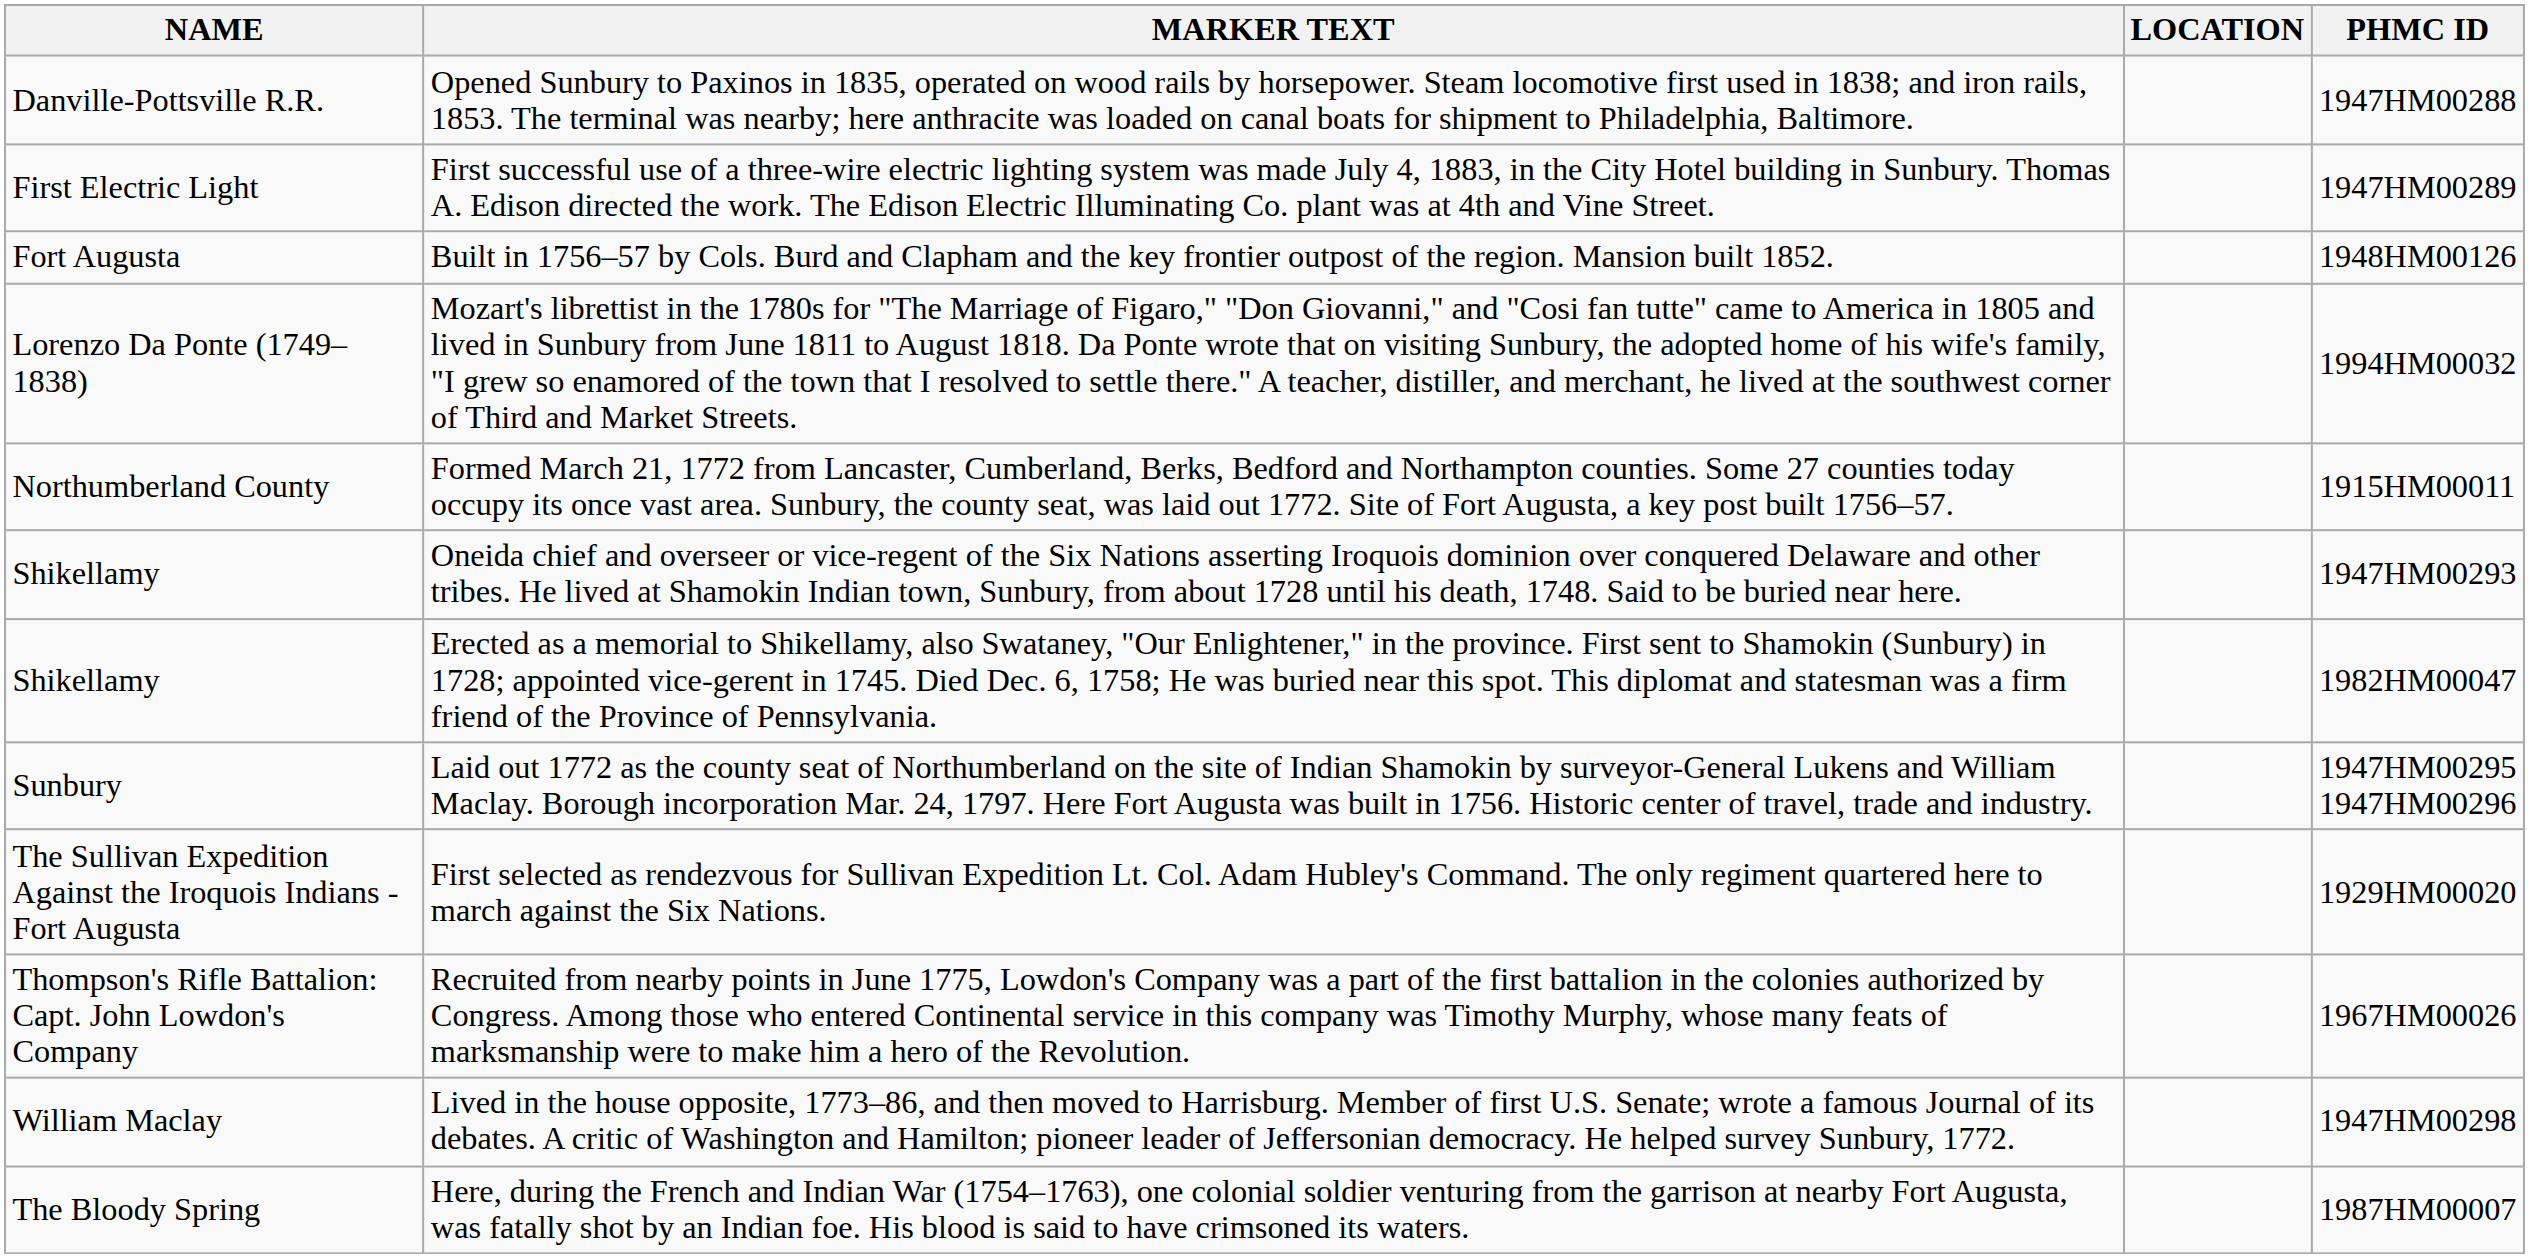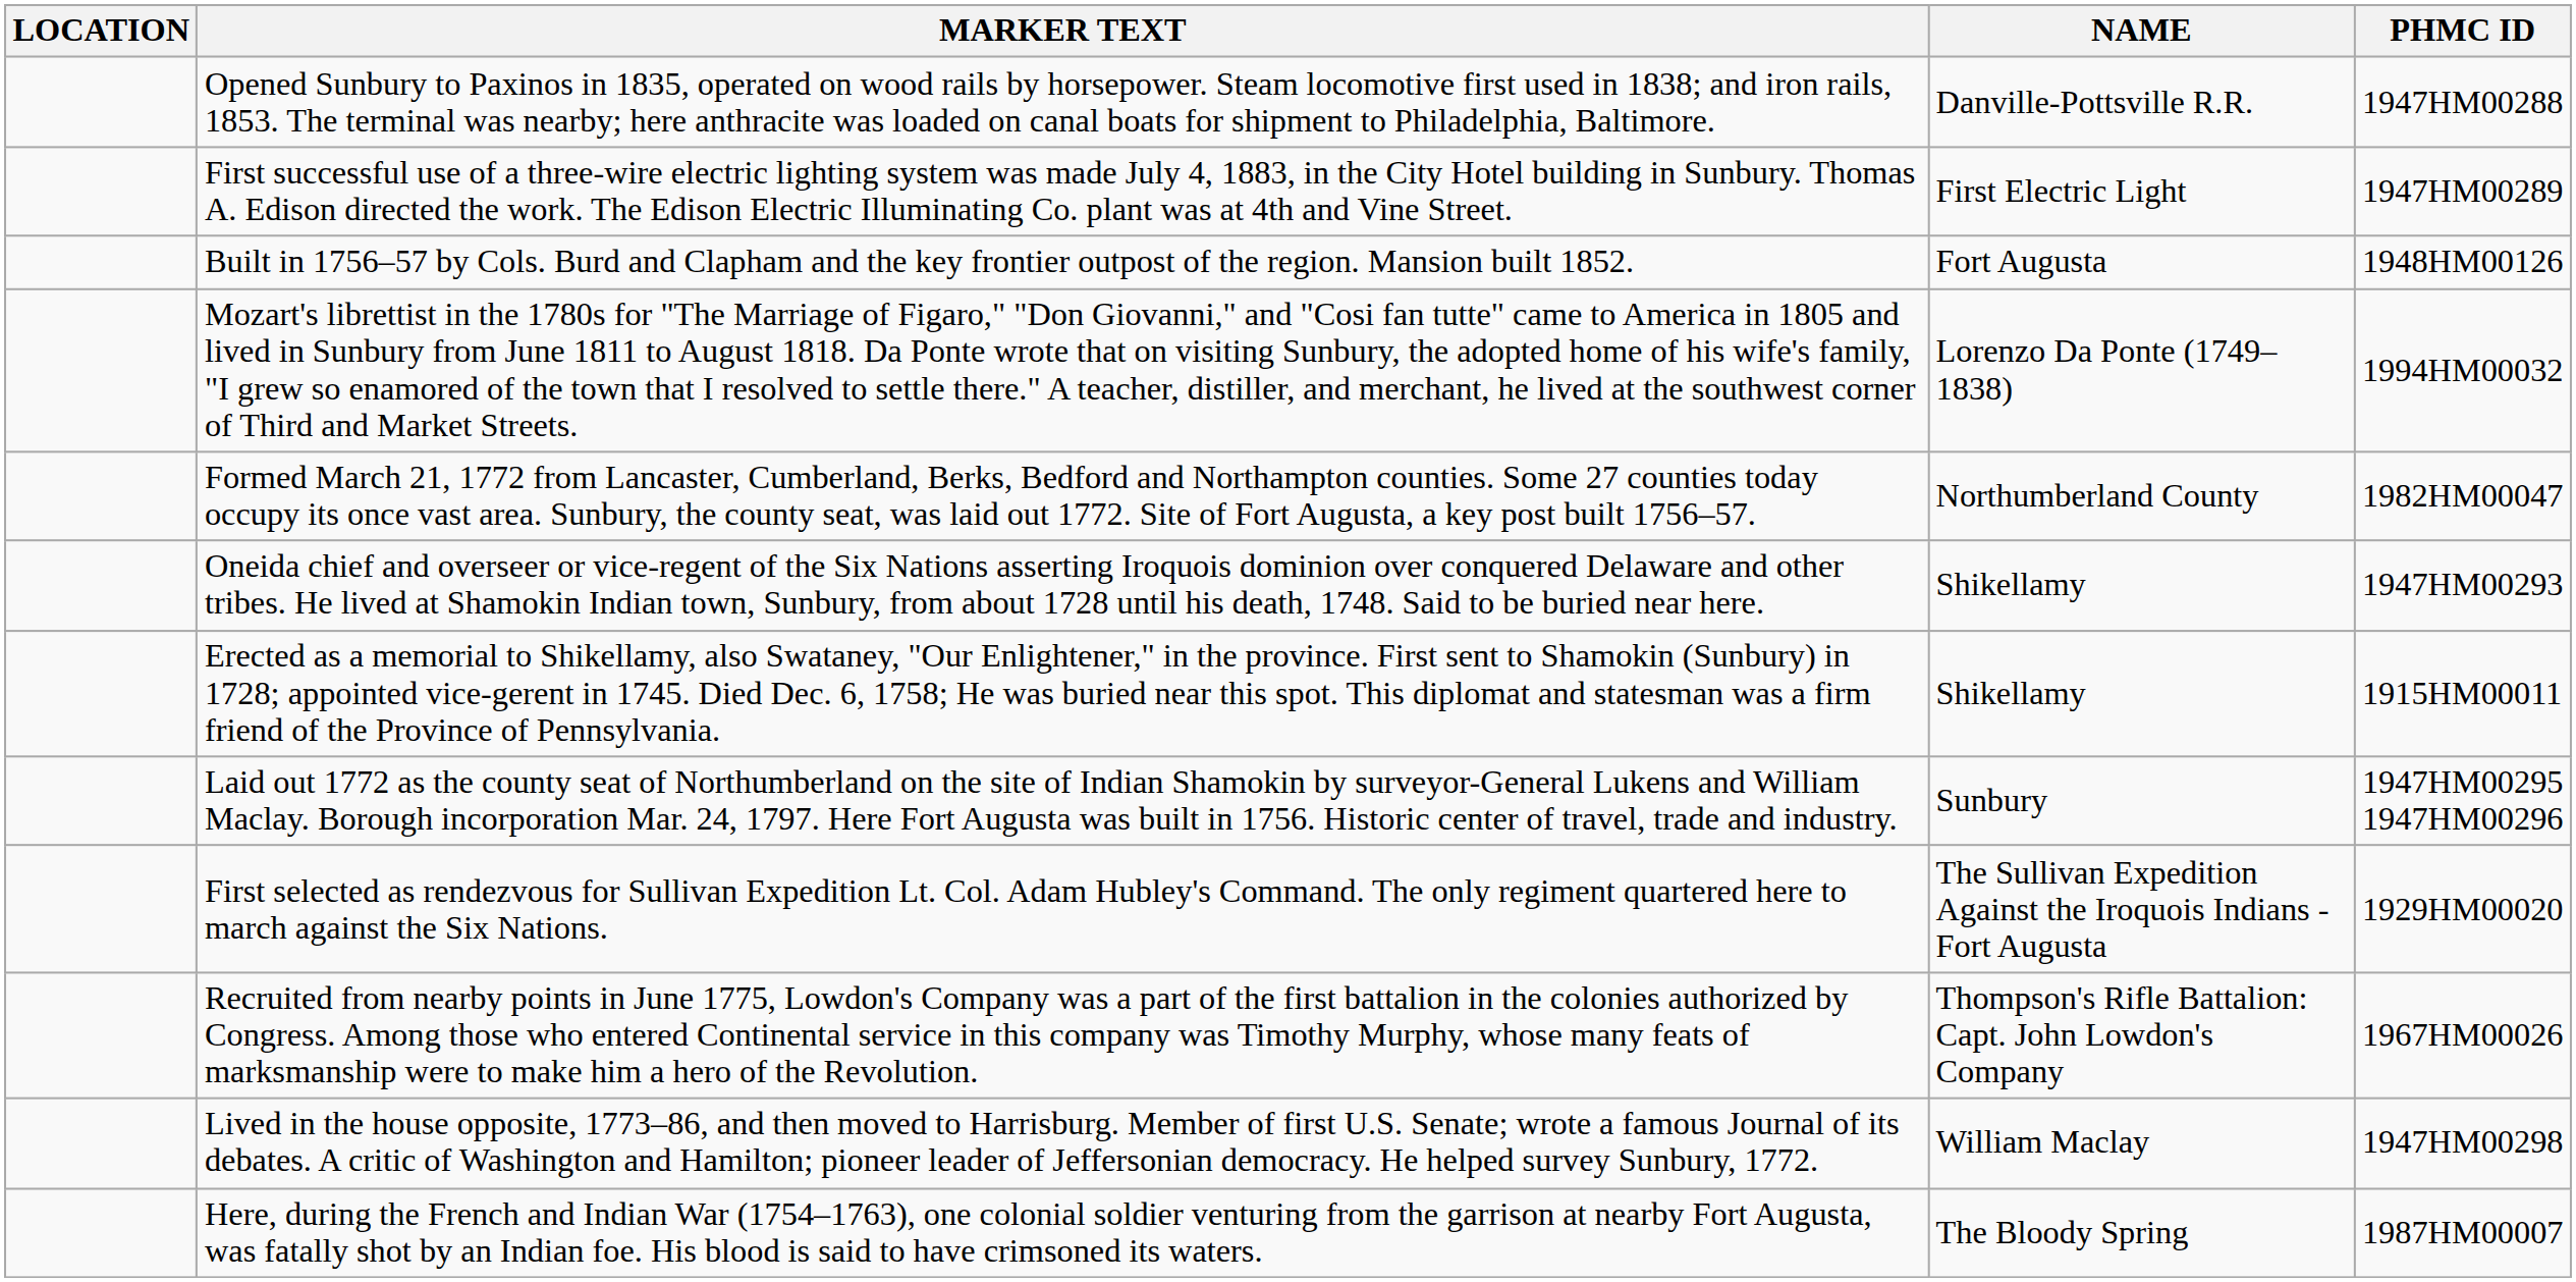columns swapped: NAME <-> LOCATION
row 6 | PHMC ID: 1915HM00011 -> 1982HM00047
row 8 | PHMC ID: 1982HM00047 -> 1915HM00011
